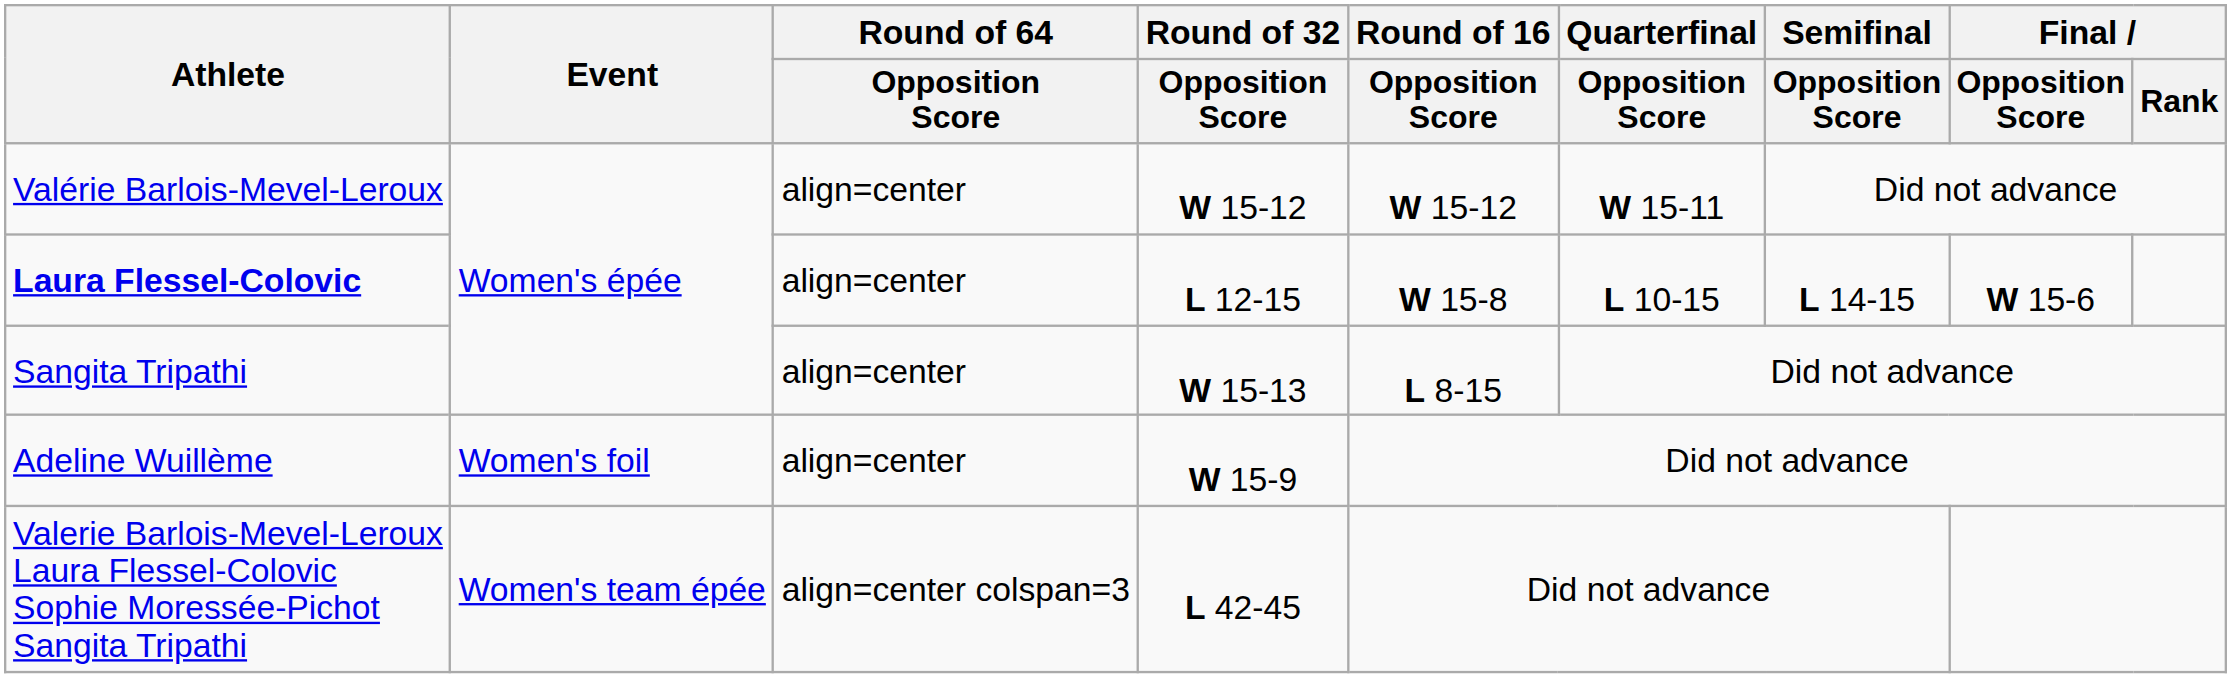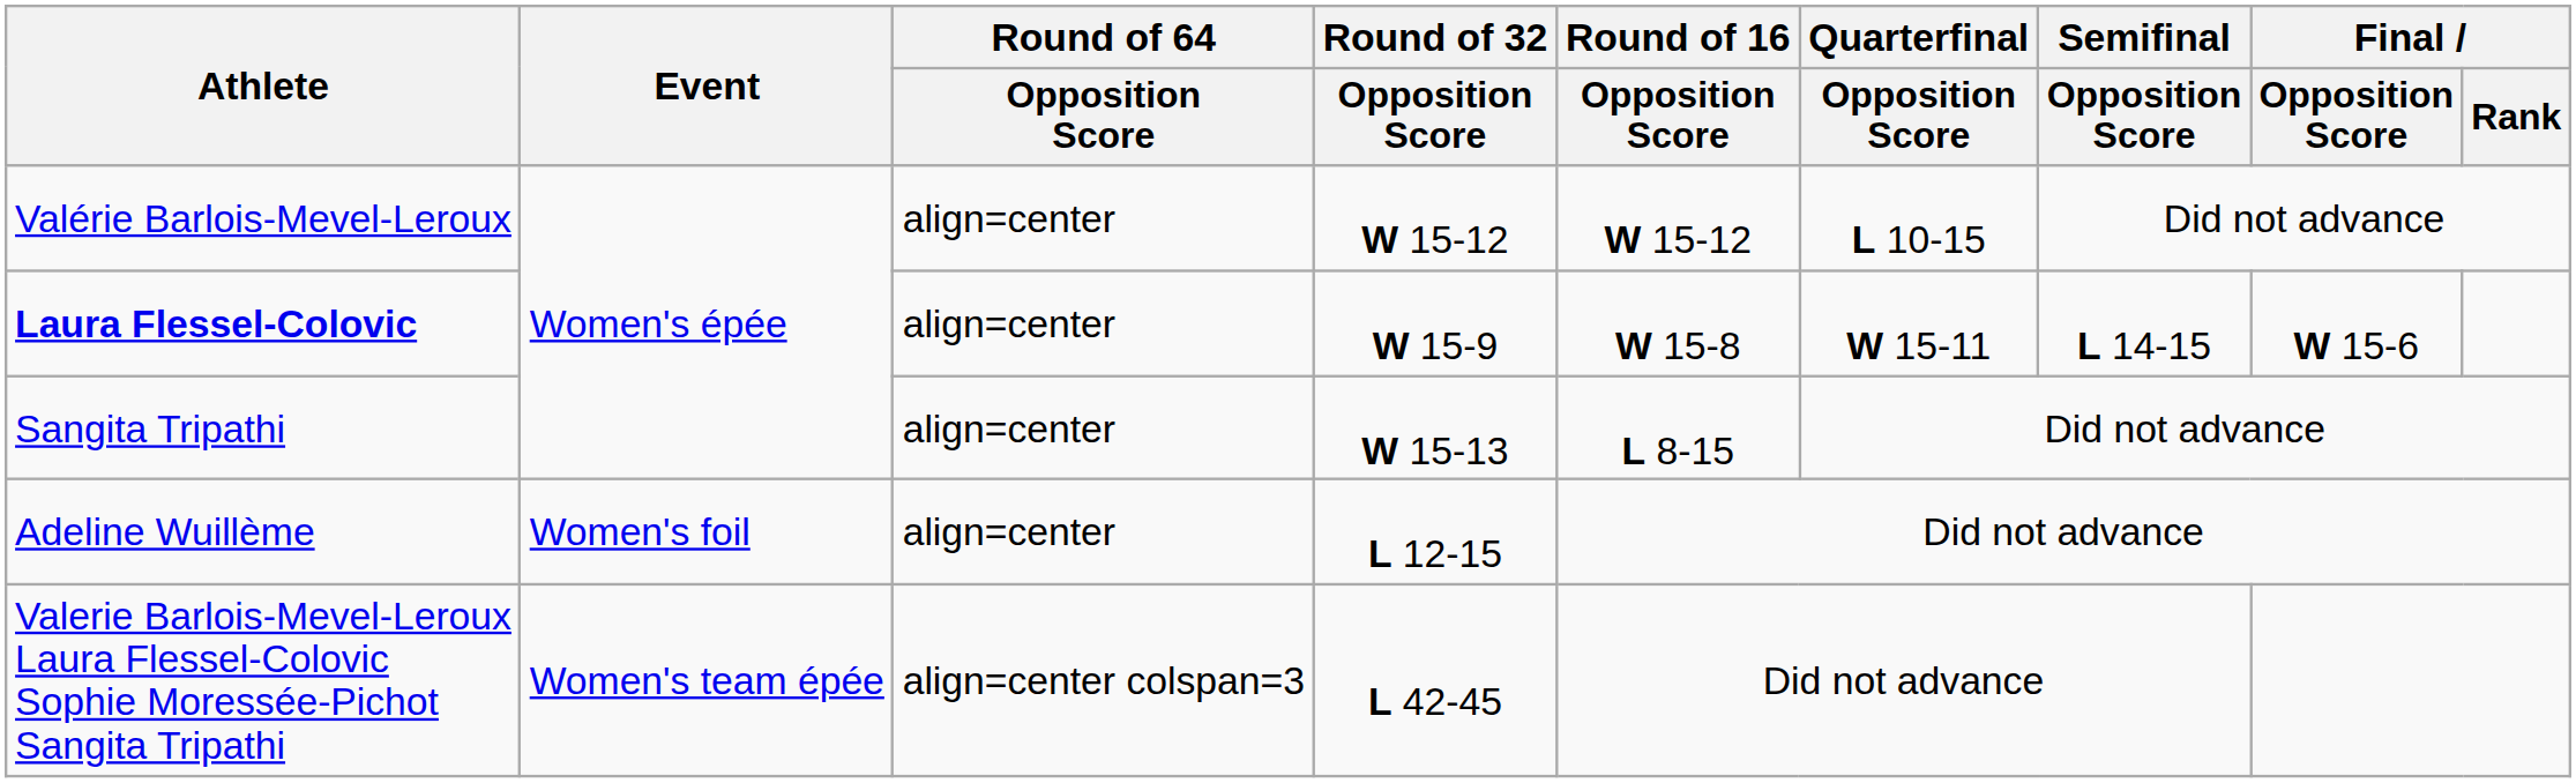Valérie Barlois-Mevel-Leroux | Quarterfinal / Opposition Score: W 15-11 -> L 10-15
Laura Flessel-Colovic | Round of 32 / Opposition Score: L 12-15 -> W 15-9
Laura Flessel-Colovic | Quarterfinal / Opposition Score: L 10-15 -> W 15-11
Adeline Wuillème | Round of 32 / Opposition Score: W 15-9 -> L 12-15
